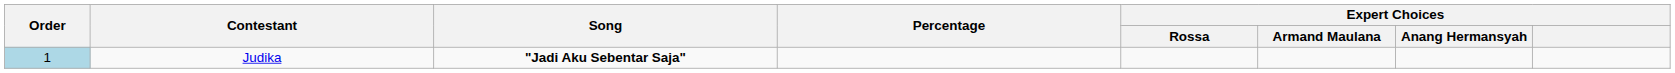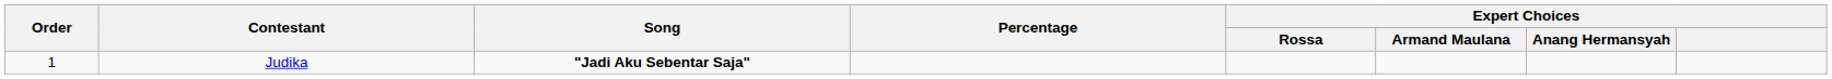Judika | Order: lightblue background -> no background
